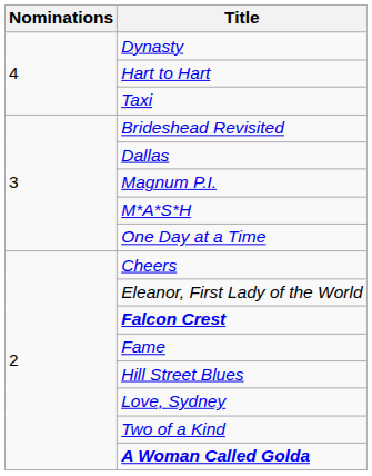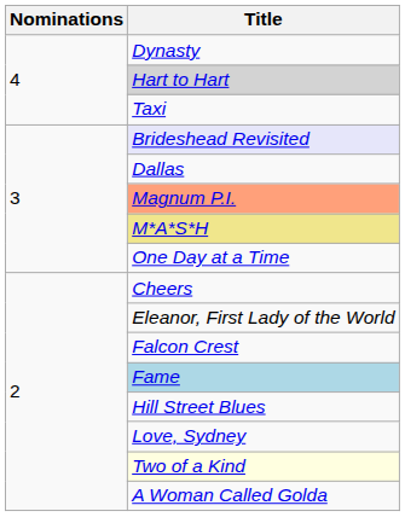Hart to Hart | Title: no background -> lightgrey background
Brideshead Revisited | Title: no background -> lavender background
Magnum P.I. | Title: no background -> lightsalmon background
M*A*S*H | Title: no background -> khaki background
Falcon Crest | Title: bold -> normal
Fame | Title: no background -> lightblue background
Two of a Kind | Title: no background -> lightyellow background
A Woman Called Golda | Title: bold -> normal
